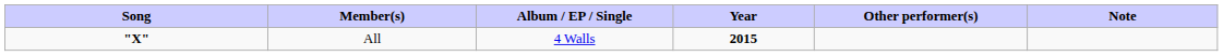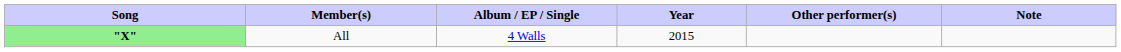row 2 | Song: no background -> lightgreen background
row 2 | Year: bold -> normal
